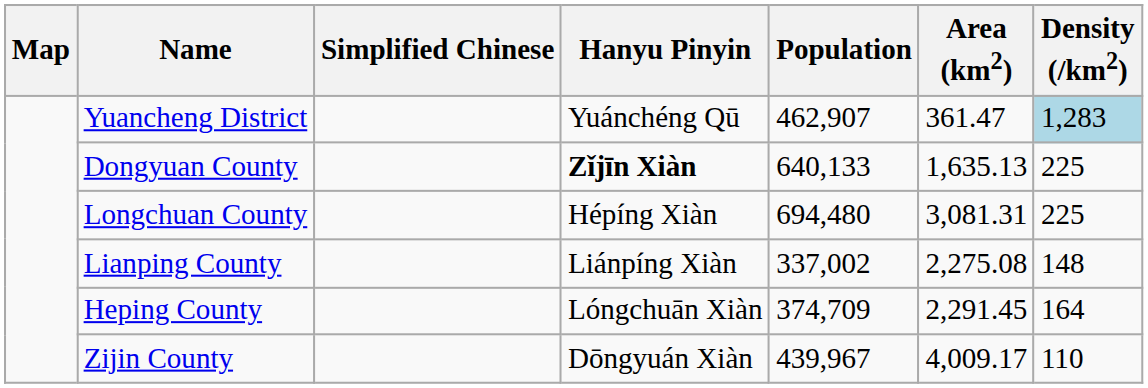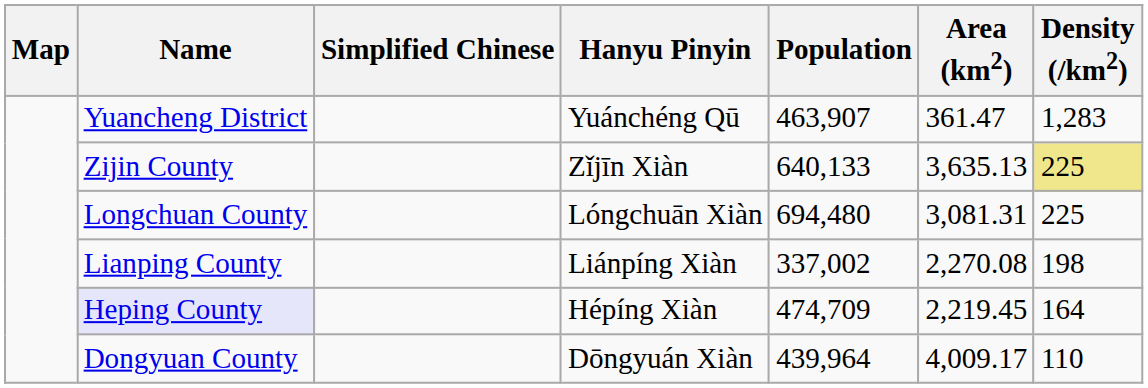row 2 | Population: 462,907 -> 463,907
row 2 | Density (/km2): lightblue background -> no background
row 3 | Name: Dongyuan County -> Zijin County
row 3 | Hanyu Pinyin: bold -> normal
row 3 | Area (km2): 1,635.13 -> 3,635.13
row 3 | Density (/km2): no background -> khaki background
row 4 | Hanyu Pinyin: Hépíng Xiàn -> Lóngchuān Xiàn
row 5 | Area (km2): 2,275.08 -> 2,270.08
row 5 | Density (/km2): 148 -> 198
row 6 | Name: no background -> lavender background
row 6 | Hanyu Pinyin: Lóngchuān Xiàn -> Hépíng Xiàn
row 6 | Population: 374,709 -> 474,709
row 6 | Area (km2): 2,291.45 -> 2,219.45
row 7 | Name: Zijin County -> Dongyuan County
row 7 | Population: 439,967 -> 439,964
